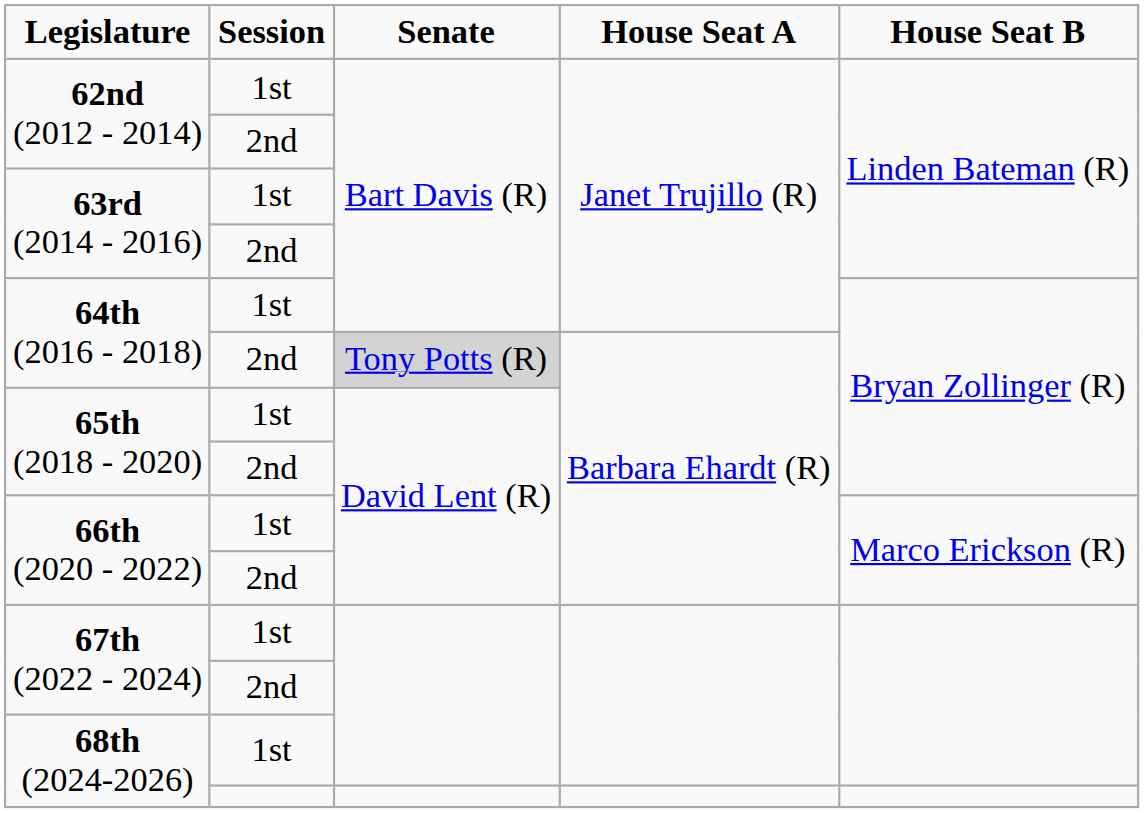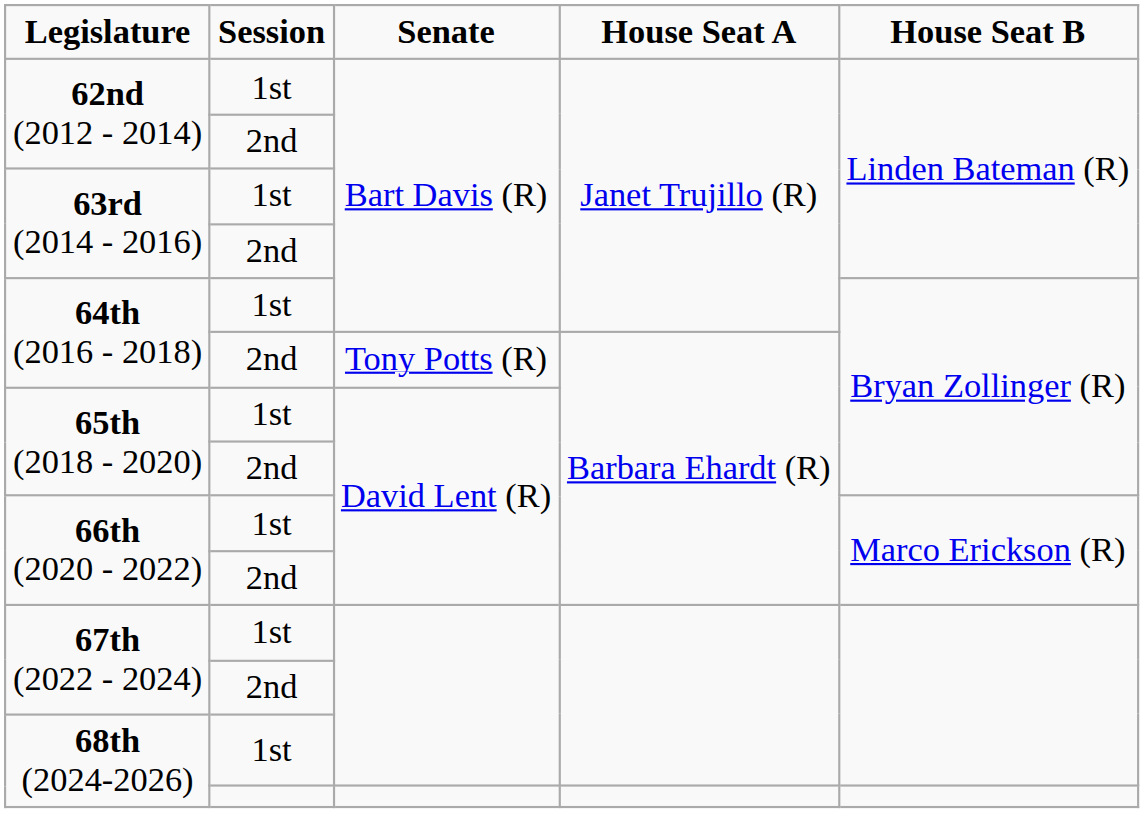64th (2016 - 2018) / 2nd | Senate: lightgrey background -> no background
